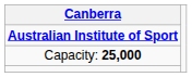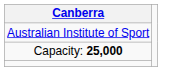Australian Institute of Sport | Canberra: bold -> normal
